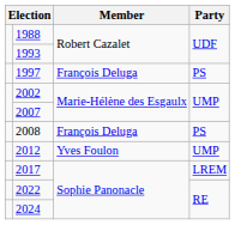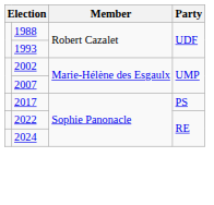- row: 1997 | François Deluga | PS
- row: 2008 | François Deluga | PS
- row: 2012 | Yves Foulon | UMP
2017 | Party: LREM -> PS
